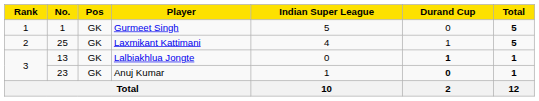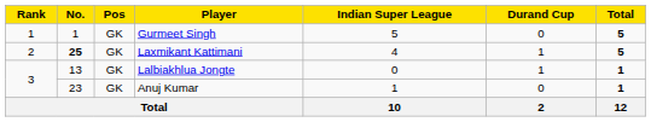Laxmikant Kattimani | No.: normal -> bold
Lalbiakhlua Jongte | Durand Cup: bold -> normal
Anuj Kumar | Durand Cup: bold -> normal
